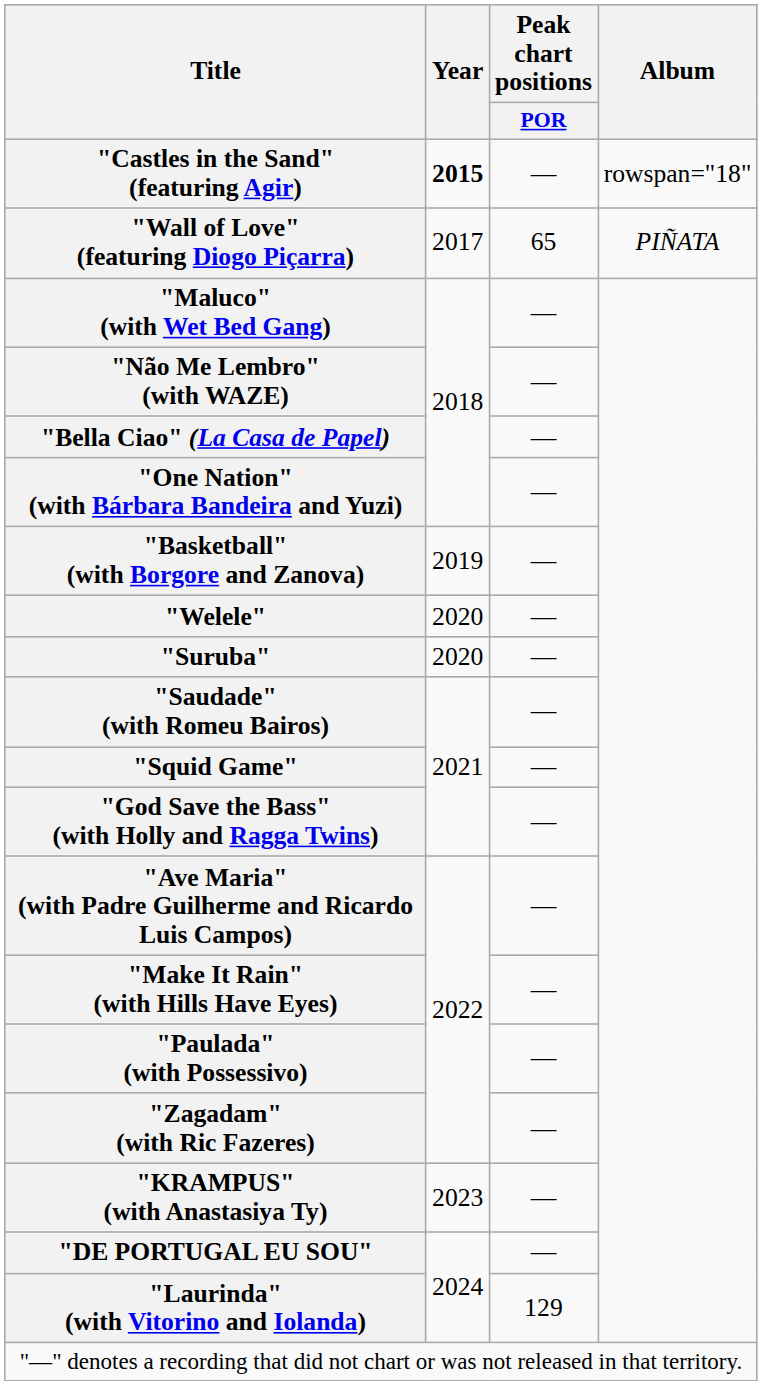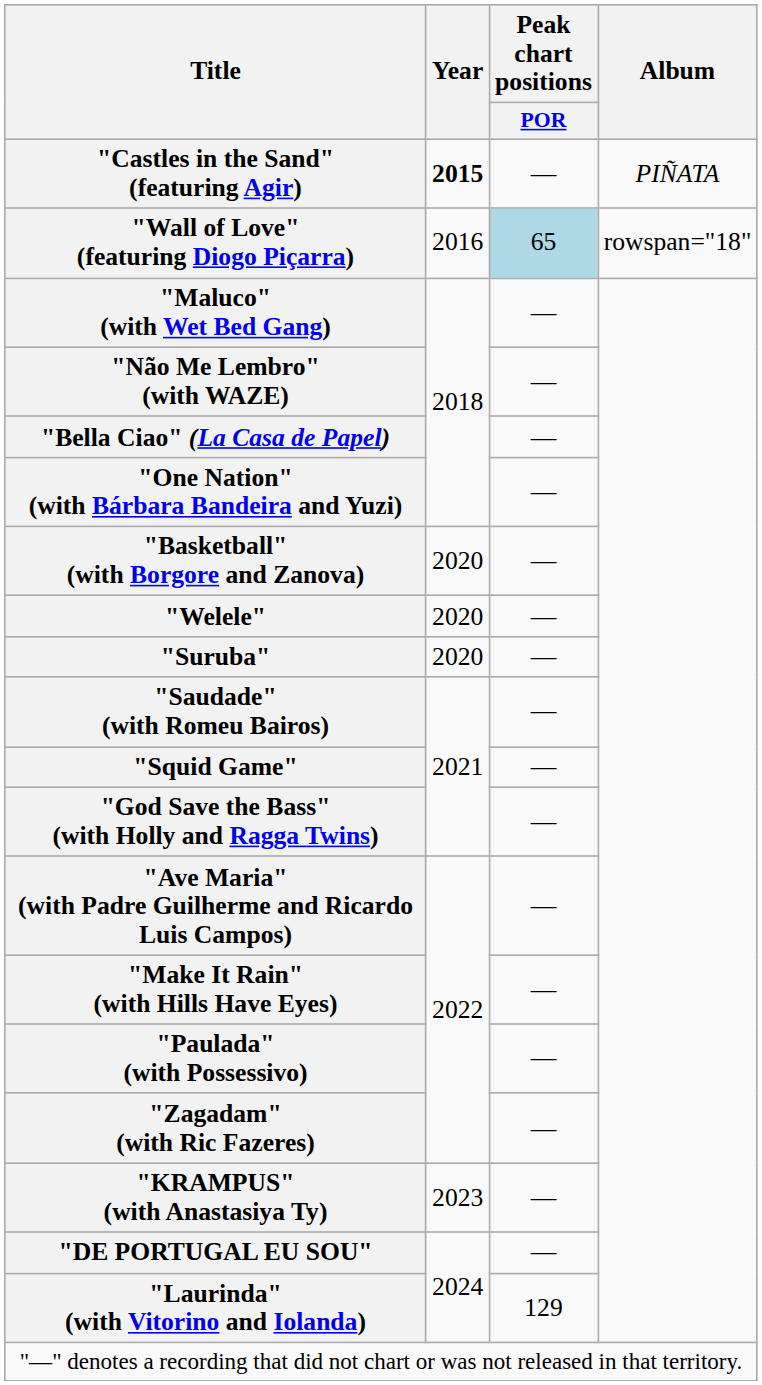"Castles in the Sand" (featuring Agir) | Album: rowspan="18" -> PIÑATA
"Wall of Love" (featuring Diogo Piçarra) | Year: 2017 -> 2016
"Wall of Love" (featuring Diogo Piçarra) | Peak chart positions / POR: no background -> lightblue background
"Wall of Love" (featuring Diogo Piçarra) | Album: PIÑATA -> rowspan="18"
"Basketball" (with Borgore and Zanova) | Year: 2019 -> 2020
